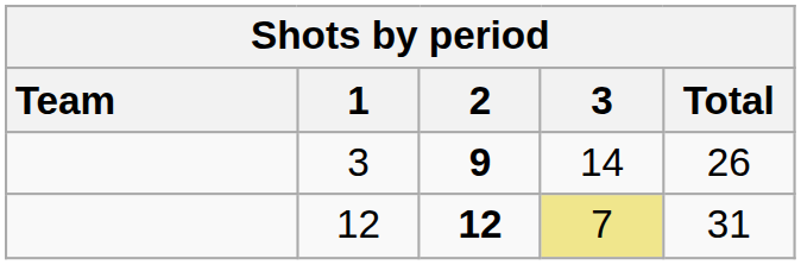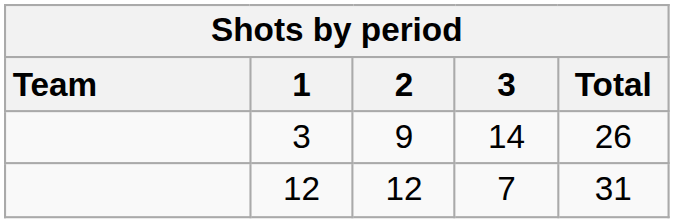row 3 | 2: bold -> normal
row 4 | 2: bold -> normal
row 4 | 3: khaki background -> no background
